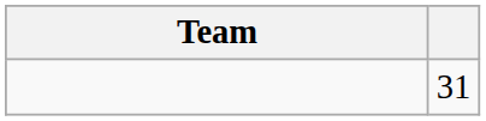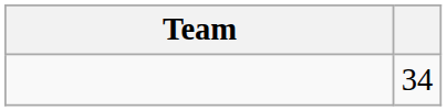row 2 | column 2: 31 -> 34
